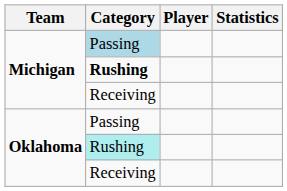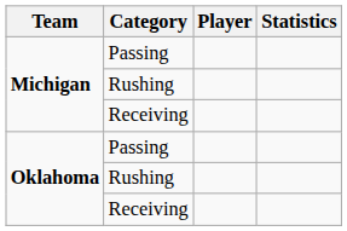Michigan / Passing | Category: lightblue background -> no background
Michigan / Rushing | Category: bold -> normal
Oklahoma / Rushing | Category: paleturquoise background -> no background
